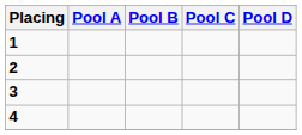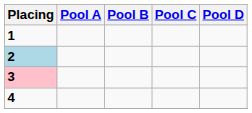2 | Placing: no background -> lightblue background
3 | Placing: no background -> pink background
